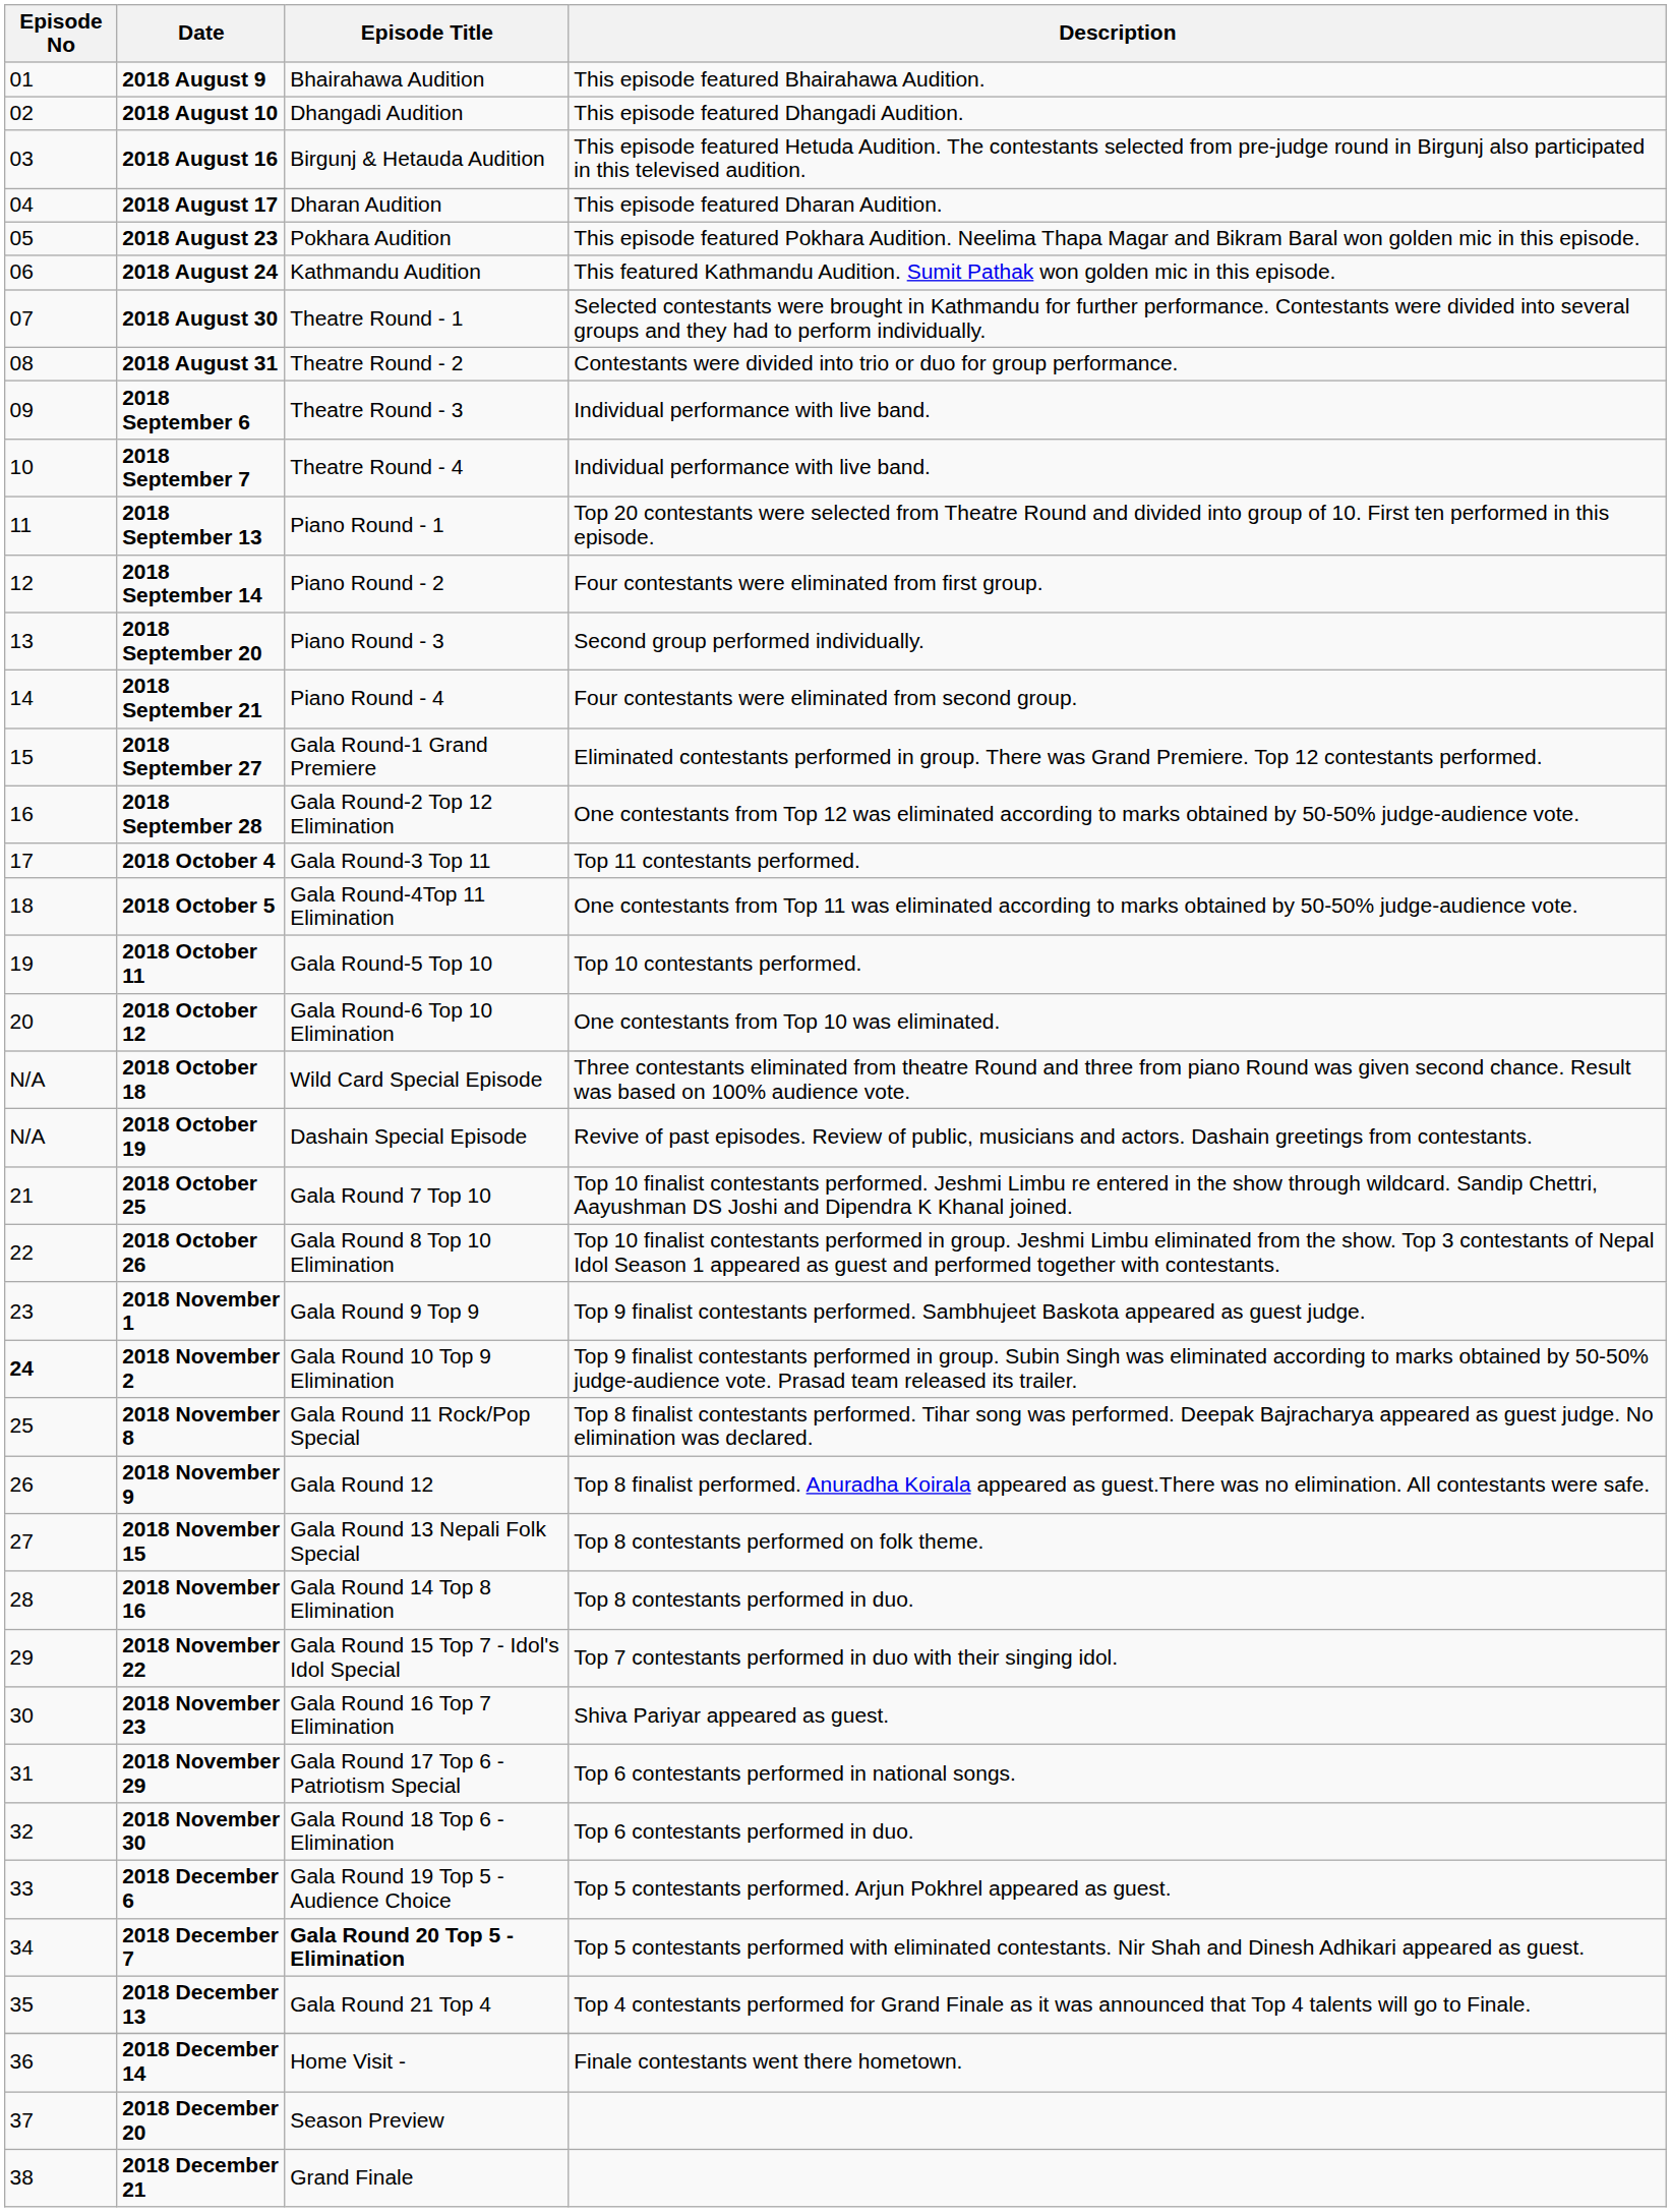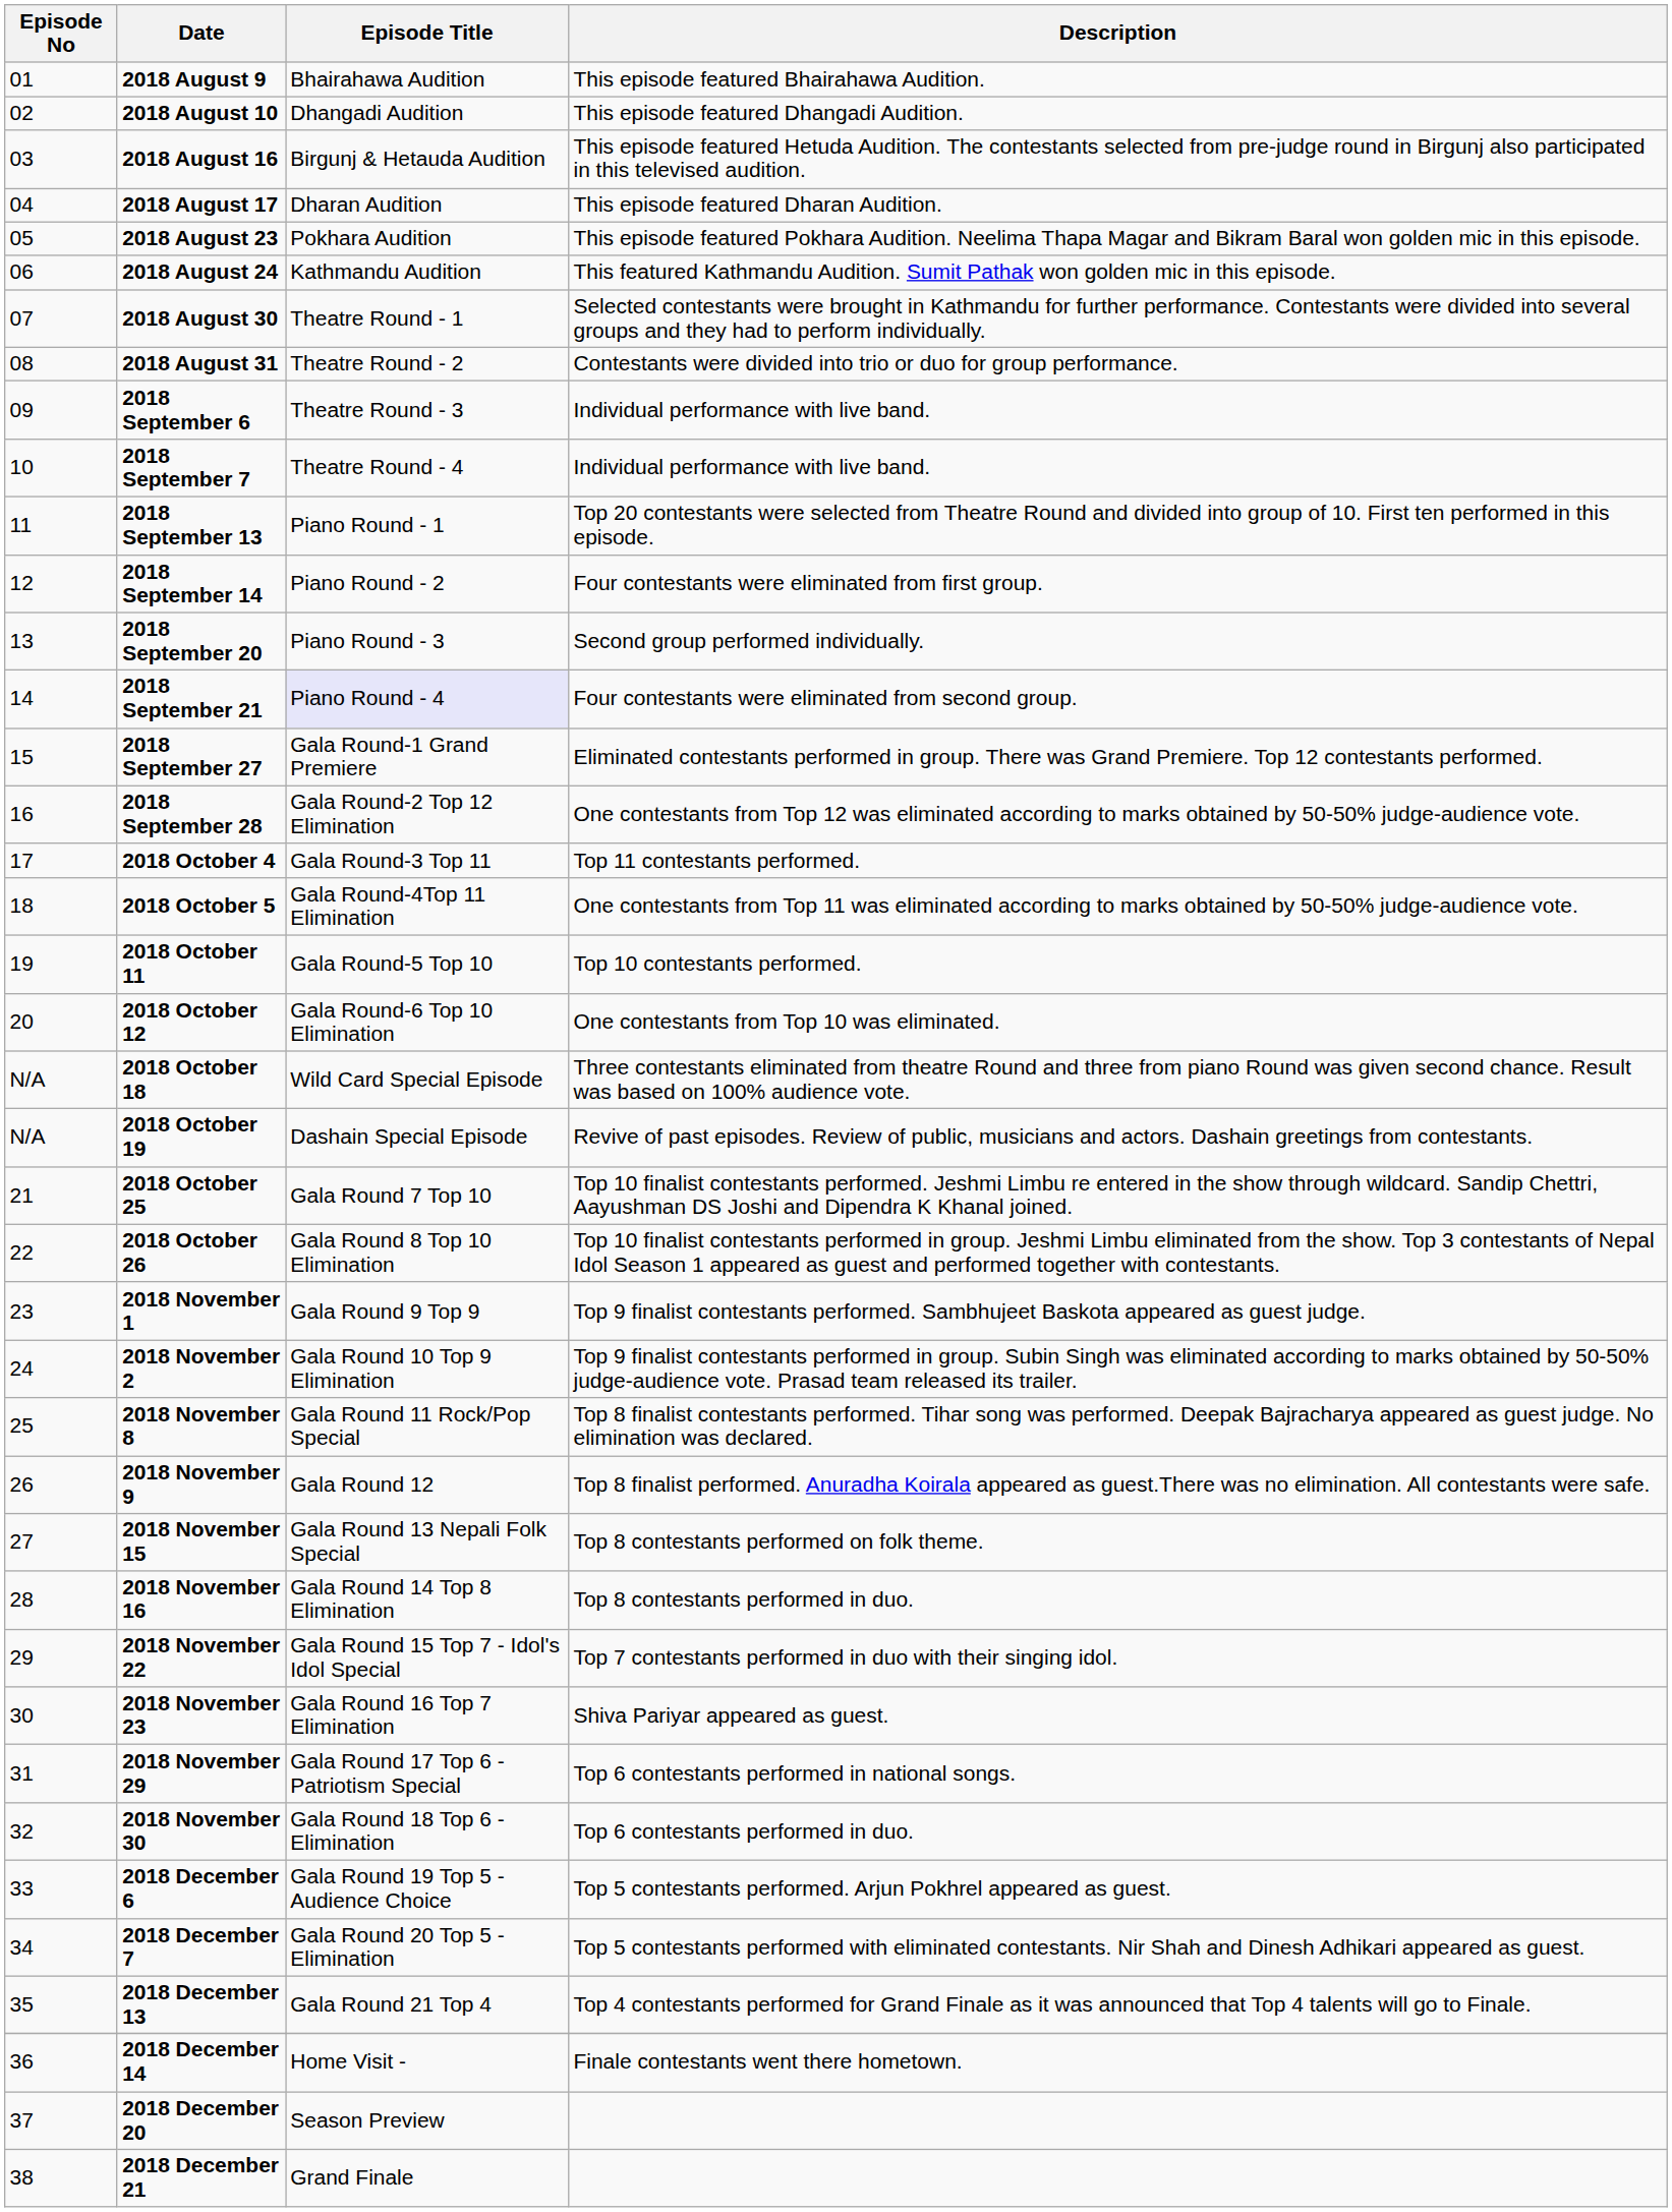2018 September 21 | Episode Title: no background -> lavender background
2018 November 2 | Episode No: bold -> normal
2018 December 7 | Episode Title: bold -> normal
